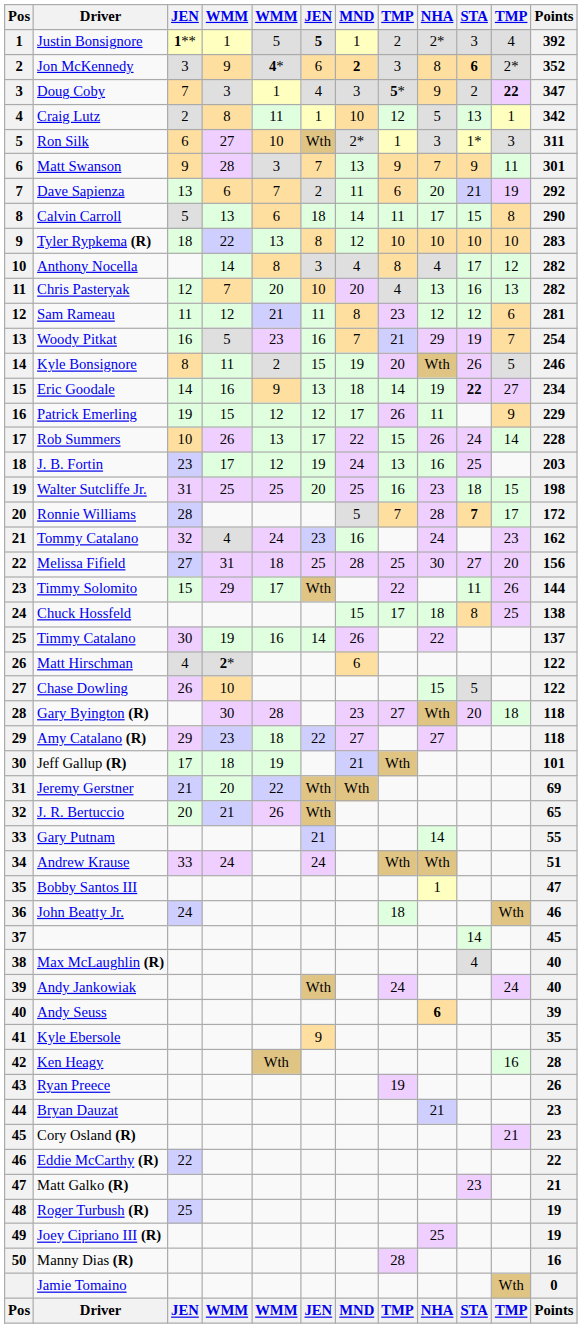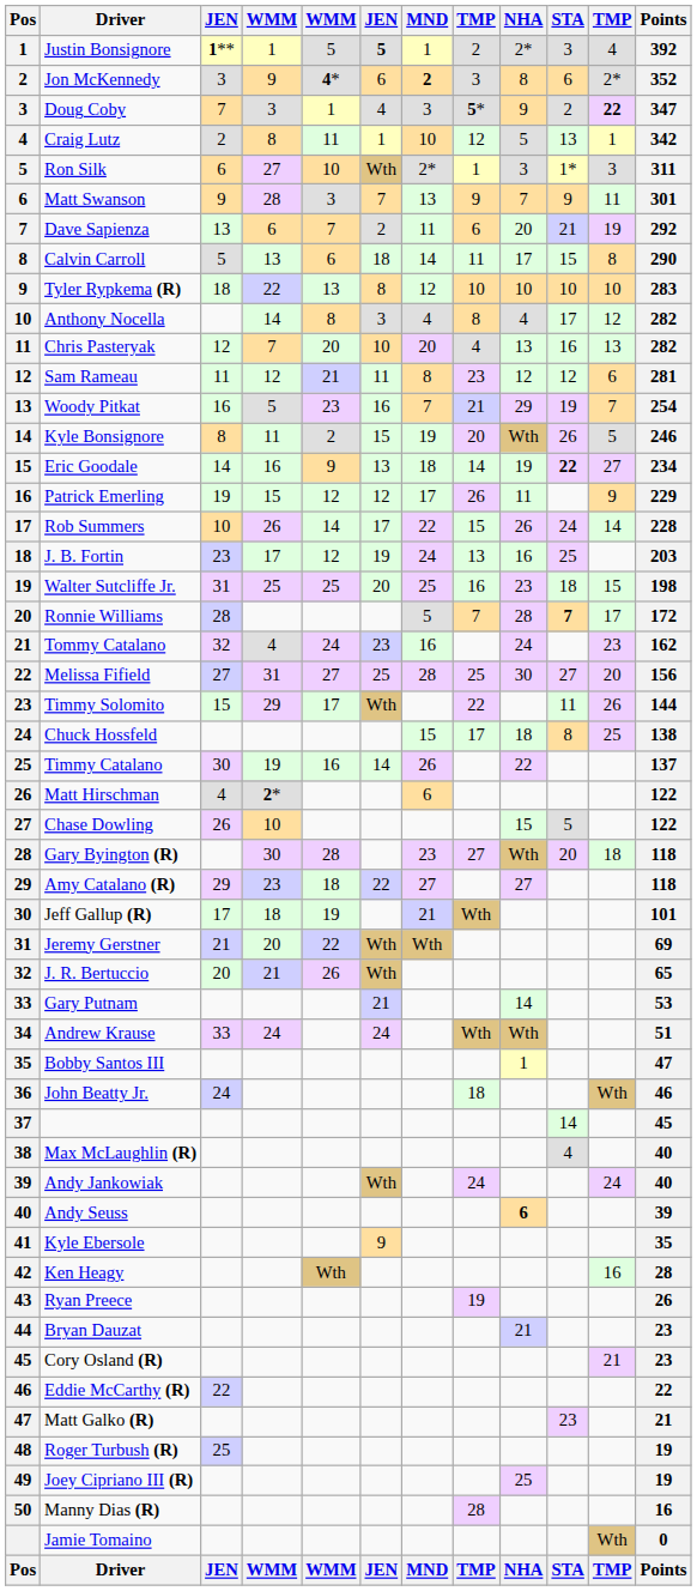Jon McKennedy | STA: bold -> normal
Rob Summers | column 5: 13 -> 14
Melissa Fifield | column 5: 18 -> 27
Gary Putnam | Points: 55 -> 53
